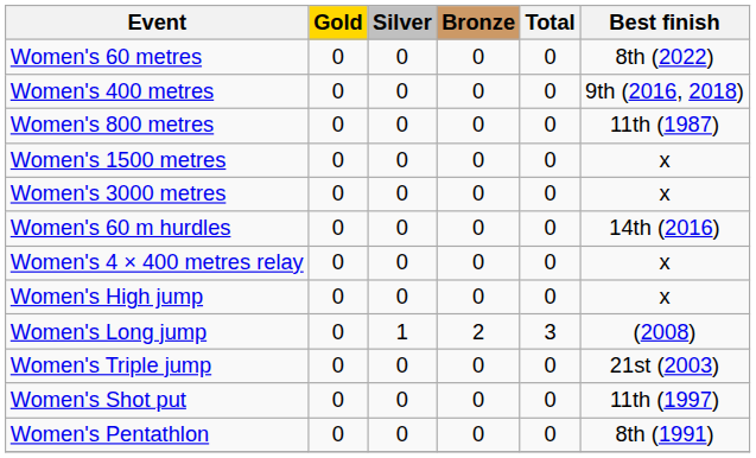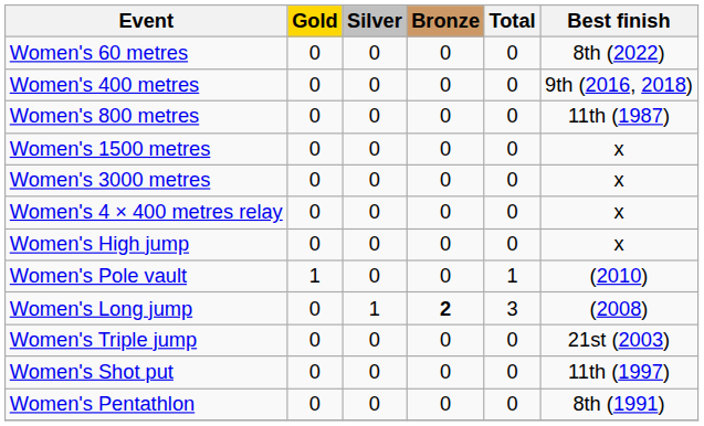- row: Women's 60 m hurdles | 0 | 0 | 0 | 0 | 14th (2016)
+ row: Women's Pole vault | 1 | 0 | 0 | 1 | (2010)
Women's Long jump | Bronze: normal -> bold
